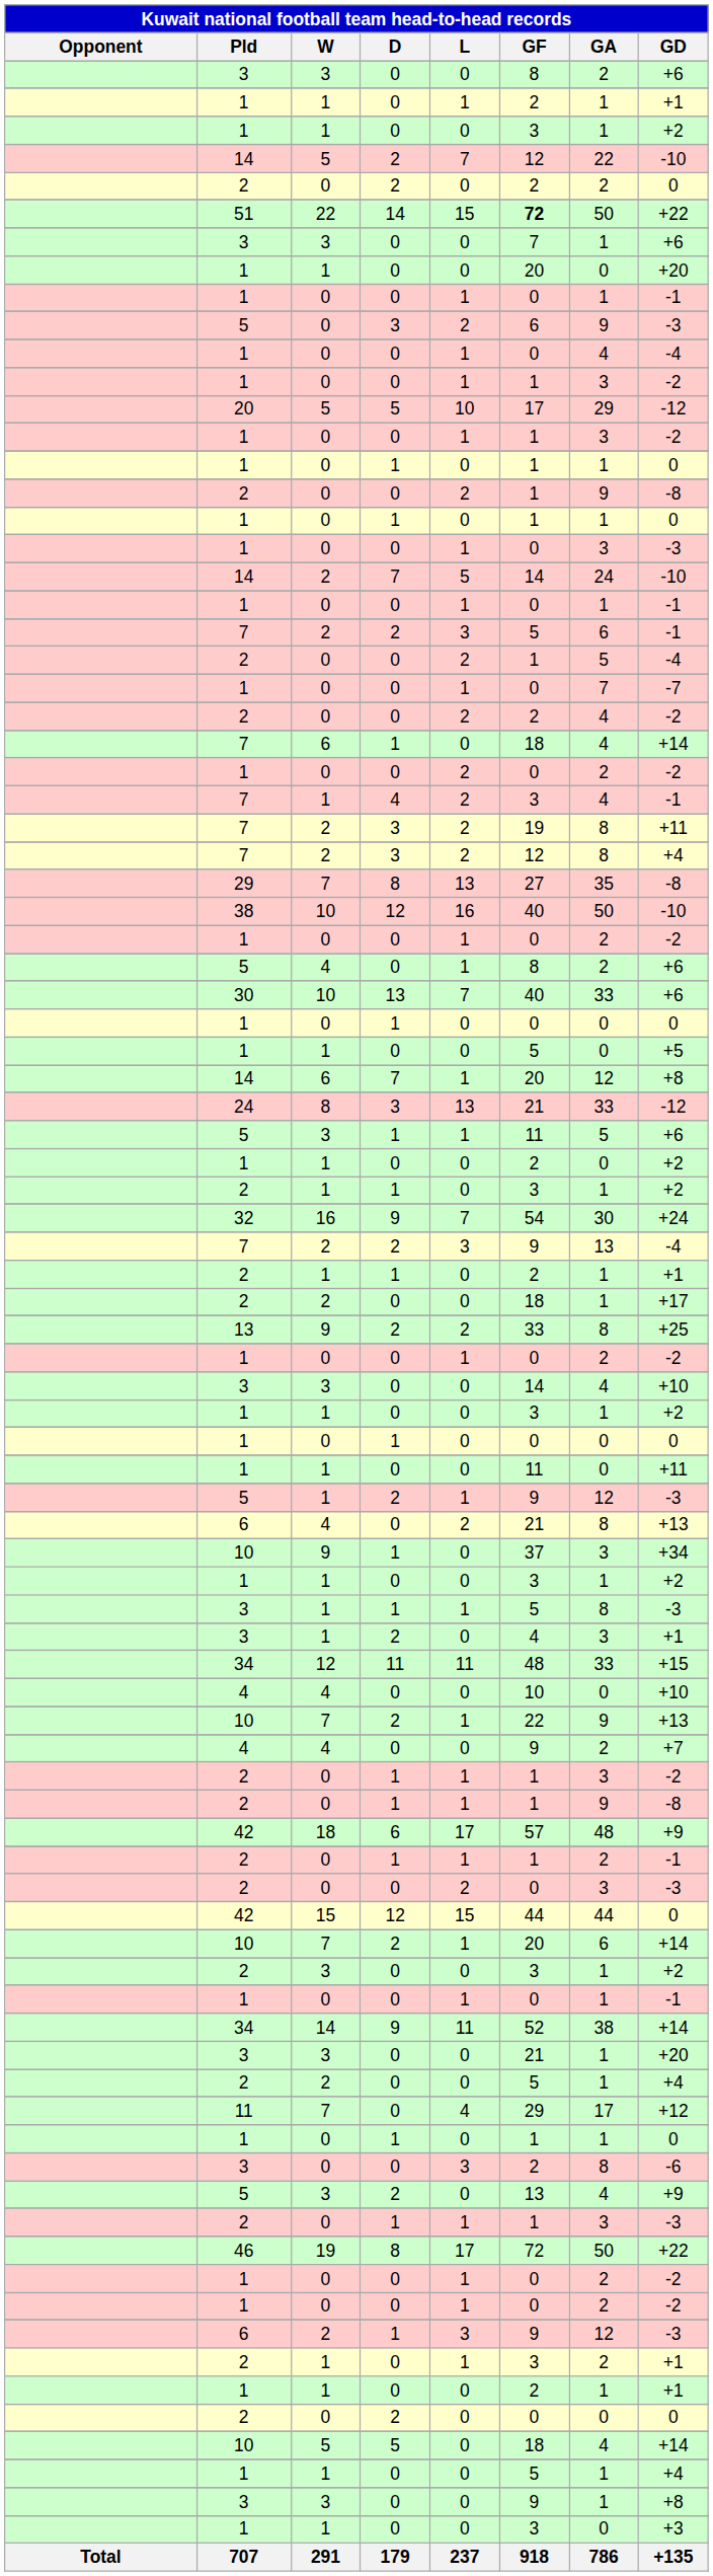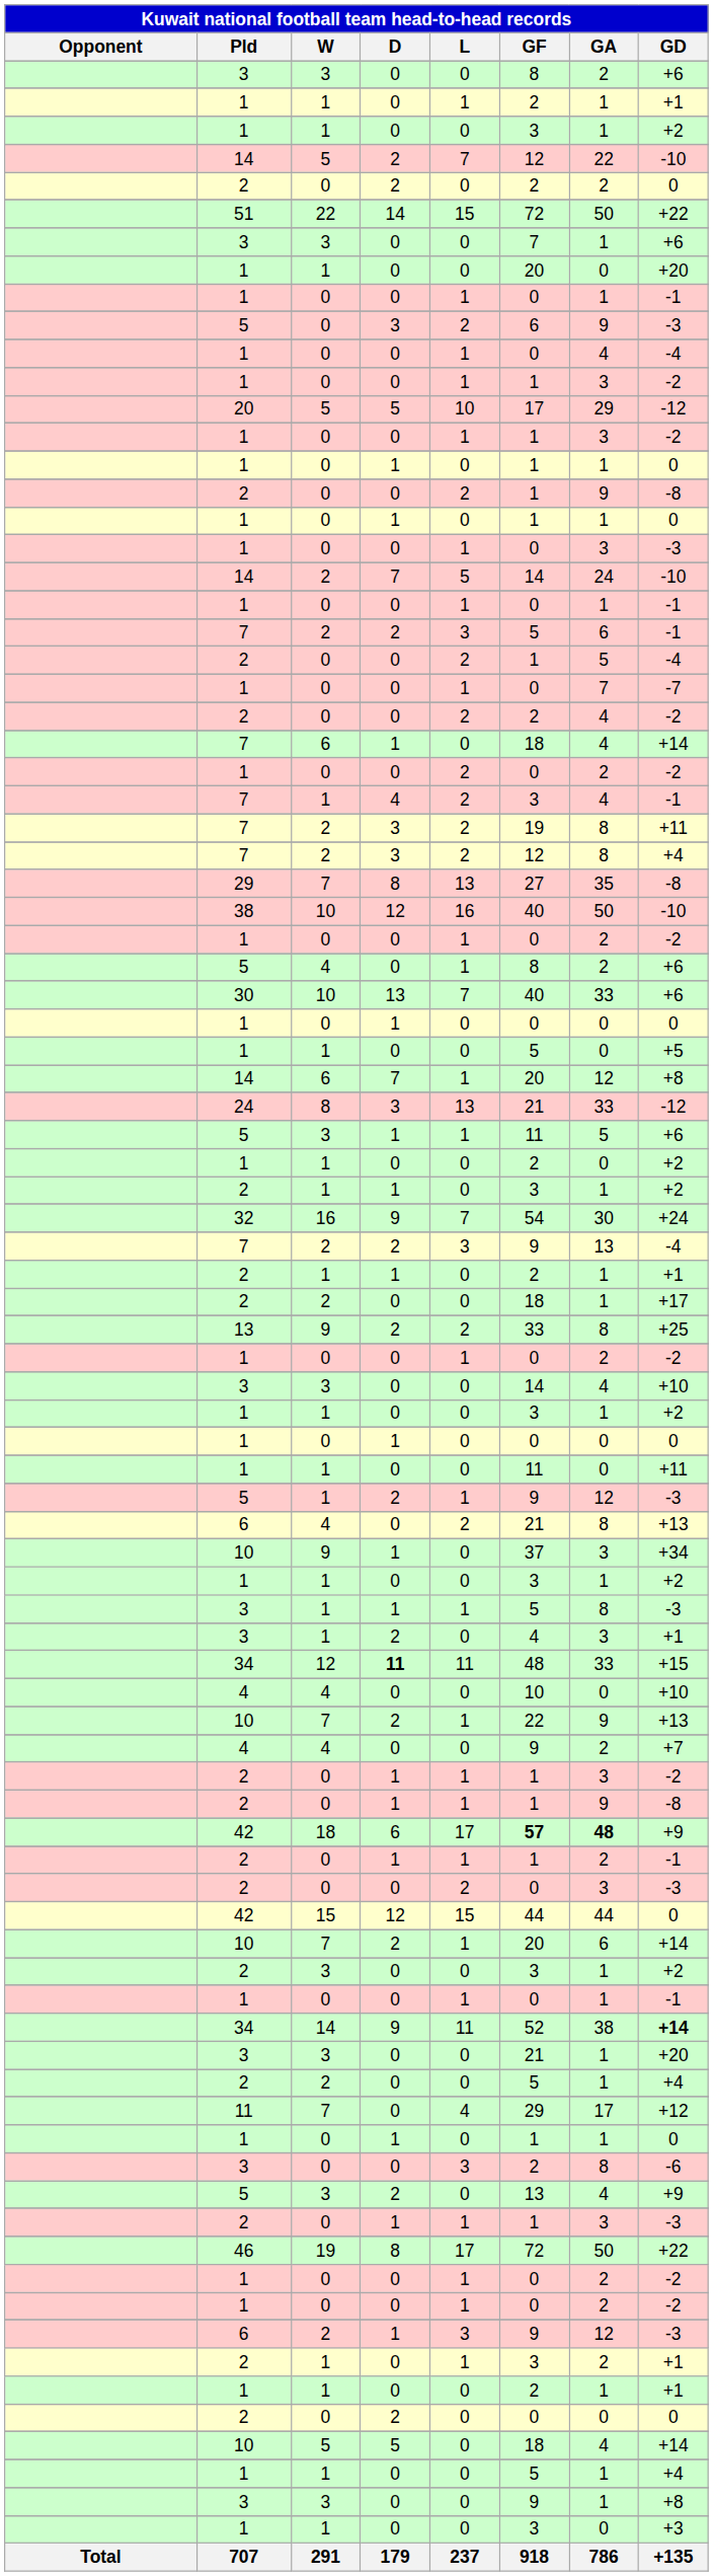51 | GF: bold -> normal
34 / 12 | D: normal -> bold
42 / 18 | GF: normal -> bold
42 / 18 | GA: normal -> bold
34 / 14 | GD: normal -> bold
